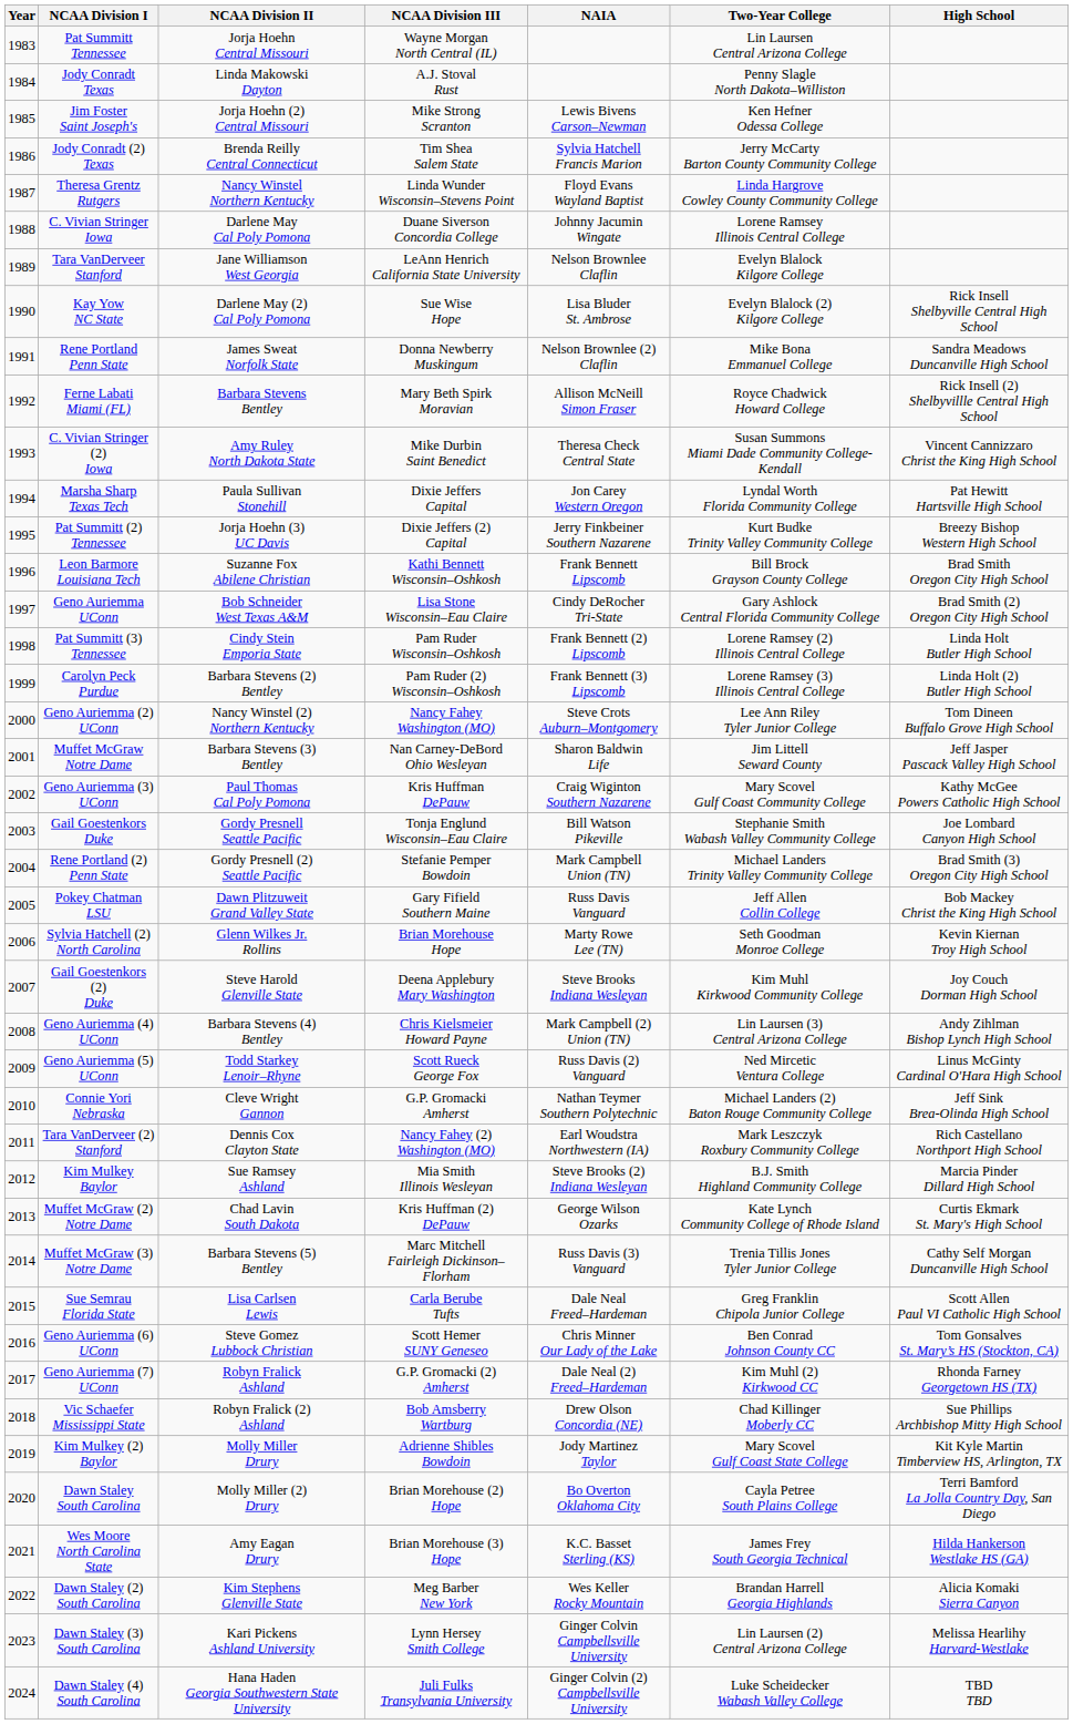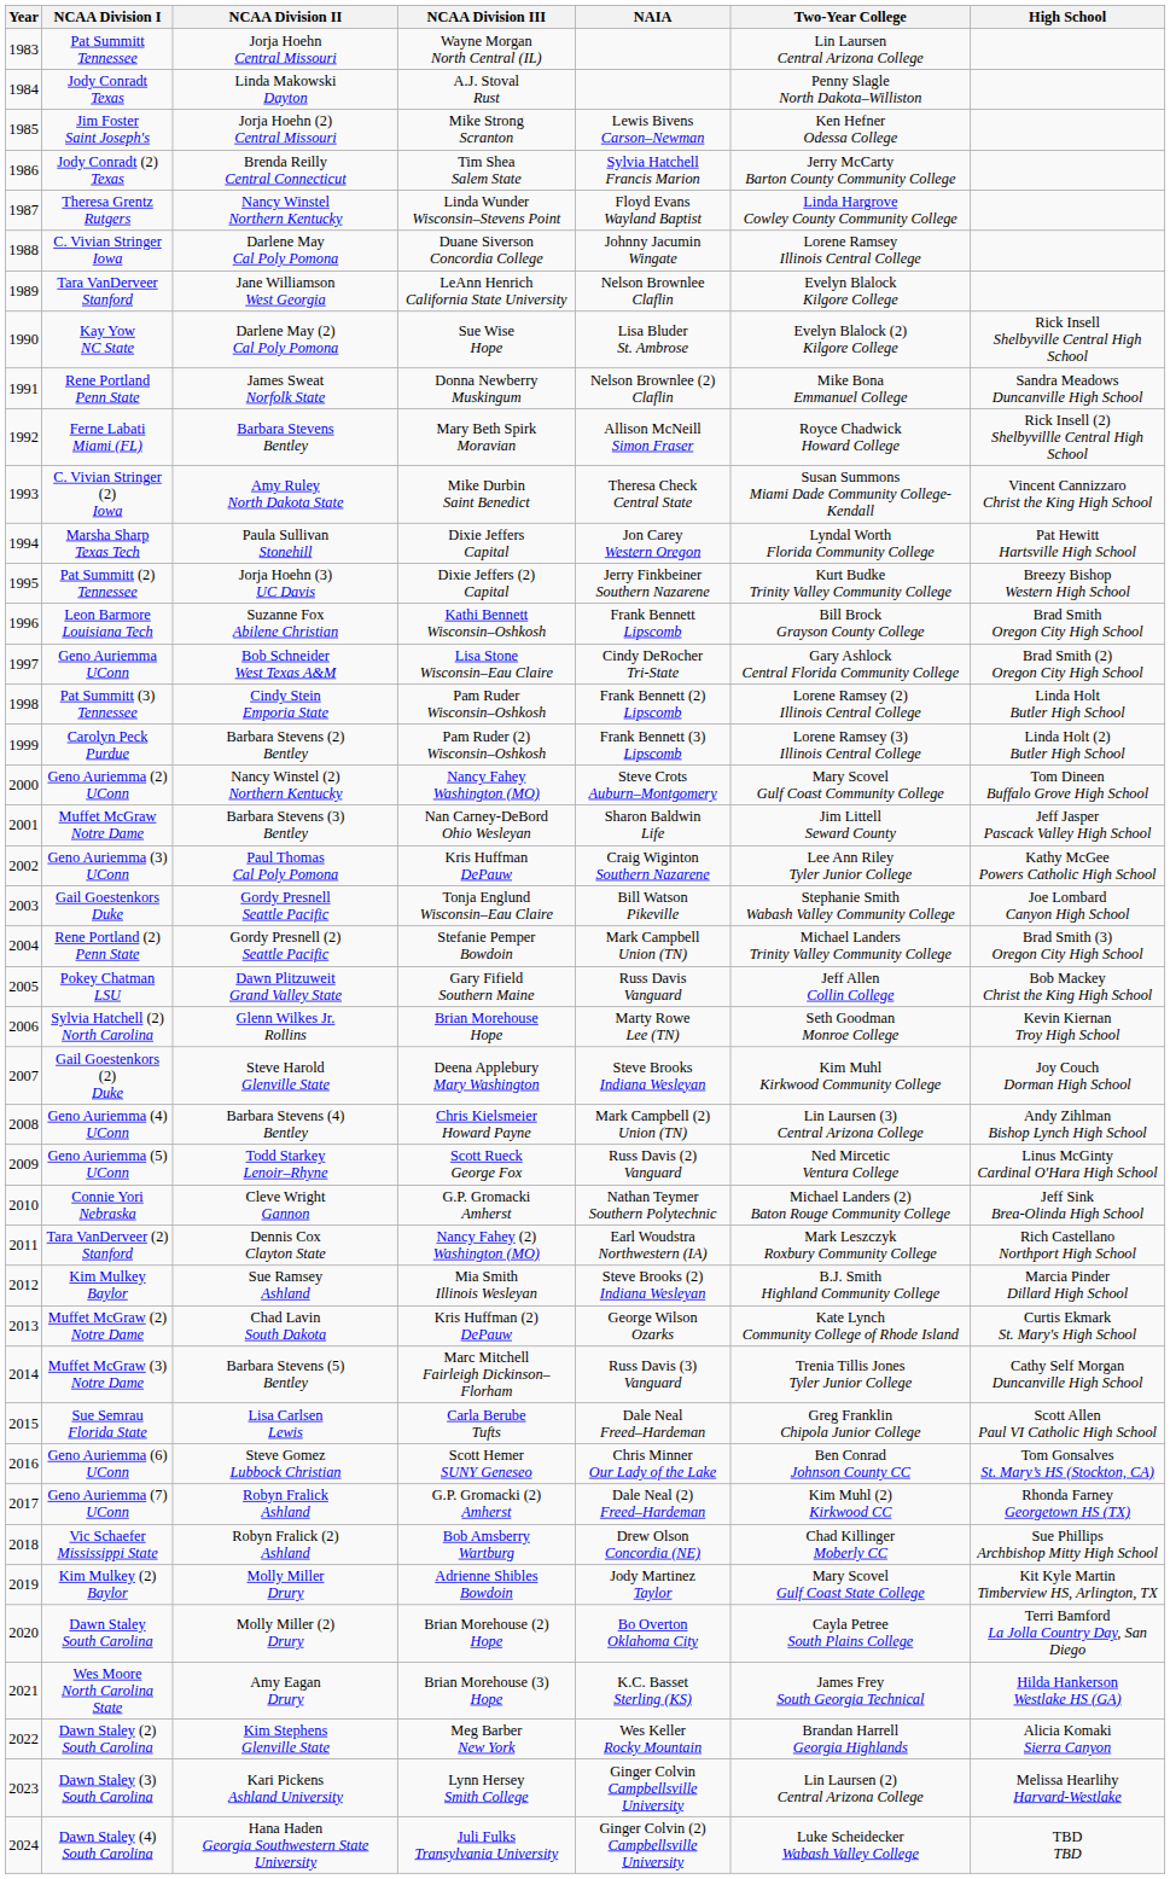Geno Auriemma (2) UConn | Two-Year College: Lee Ann Riley Tyler Junior College -> Mary Scovel Gulf Coast Community College
Geno Auriemma (3) UConn | Two-Year College: Mary Scovel Gulf Coast Community College -> Lee Ann Riley Tyler Junior College
